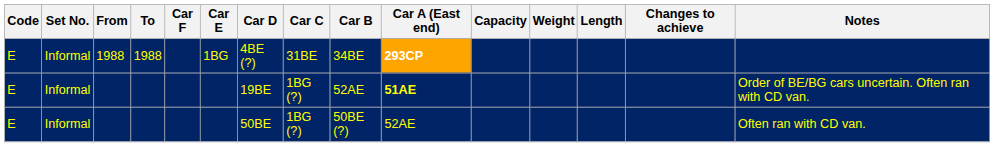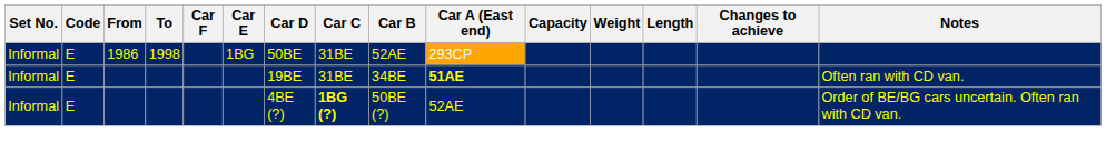columns swapped: Code <-> Set No.
row 2 | From: 1988 -> 1986
row 2 | To: 1988 -> 1998
row 2 | Car D: 4BE (?) -> 50BE
row 2 | Car B: 34BE -> 52AE
row 2 | Car A (East end): bold -> normal
row 3 | Car C: 1BG (?) -> 31BE
row 3 | Car B: 52AE -> 34BE
row 3 | Notes: Order of BE/BG cars uncertain. Often ran with CD van. -> Often ran with CD van.
row 4 | Car D: 50BE -> 4BE (?)
row 4 | Car C: normal -> bold
row 4 | Notes: Often ran with CD van. -> Order of BE/BG cars uncertain. Often ran with CD van.
